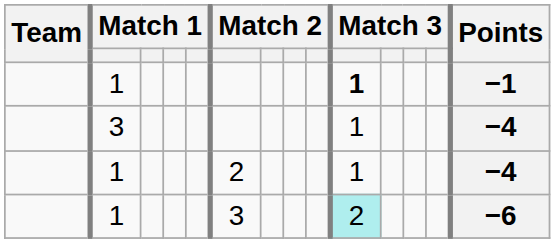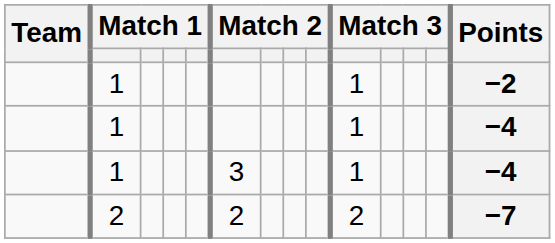row 3 | column 10: bold -> normal
row 3 | Points: −1 -> −2
row 4 | column 2: 3 -> 1
row 5 | column 6: 2 -> 3
row 6 | column 2: 1 -> 2
row 6 | column 6: 3 -> 2
row 6 | column 10: paleturquoise background -> no background
row 6 | Points: −6 -> −7
